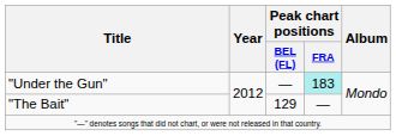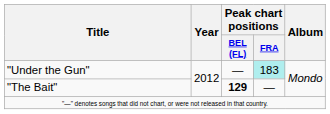"The Bait" | Peak chart positions / BEL (FL): normal -> bold
